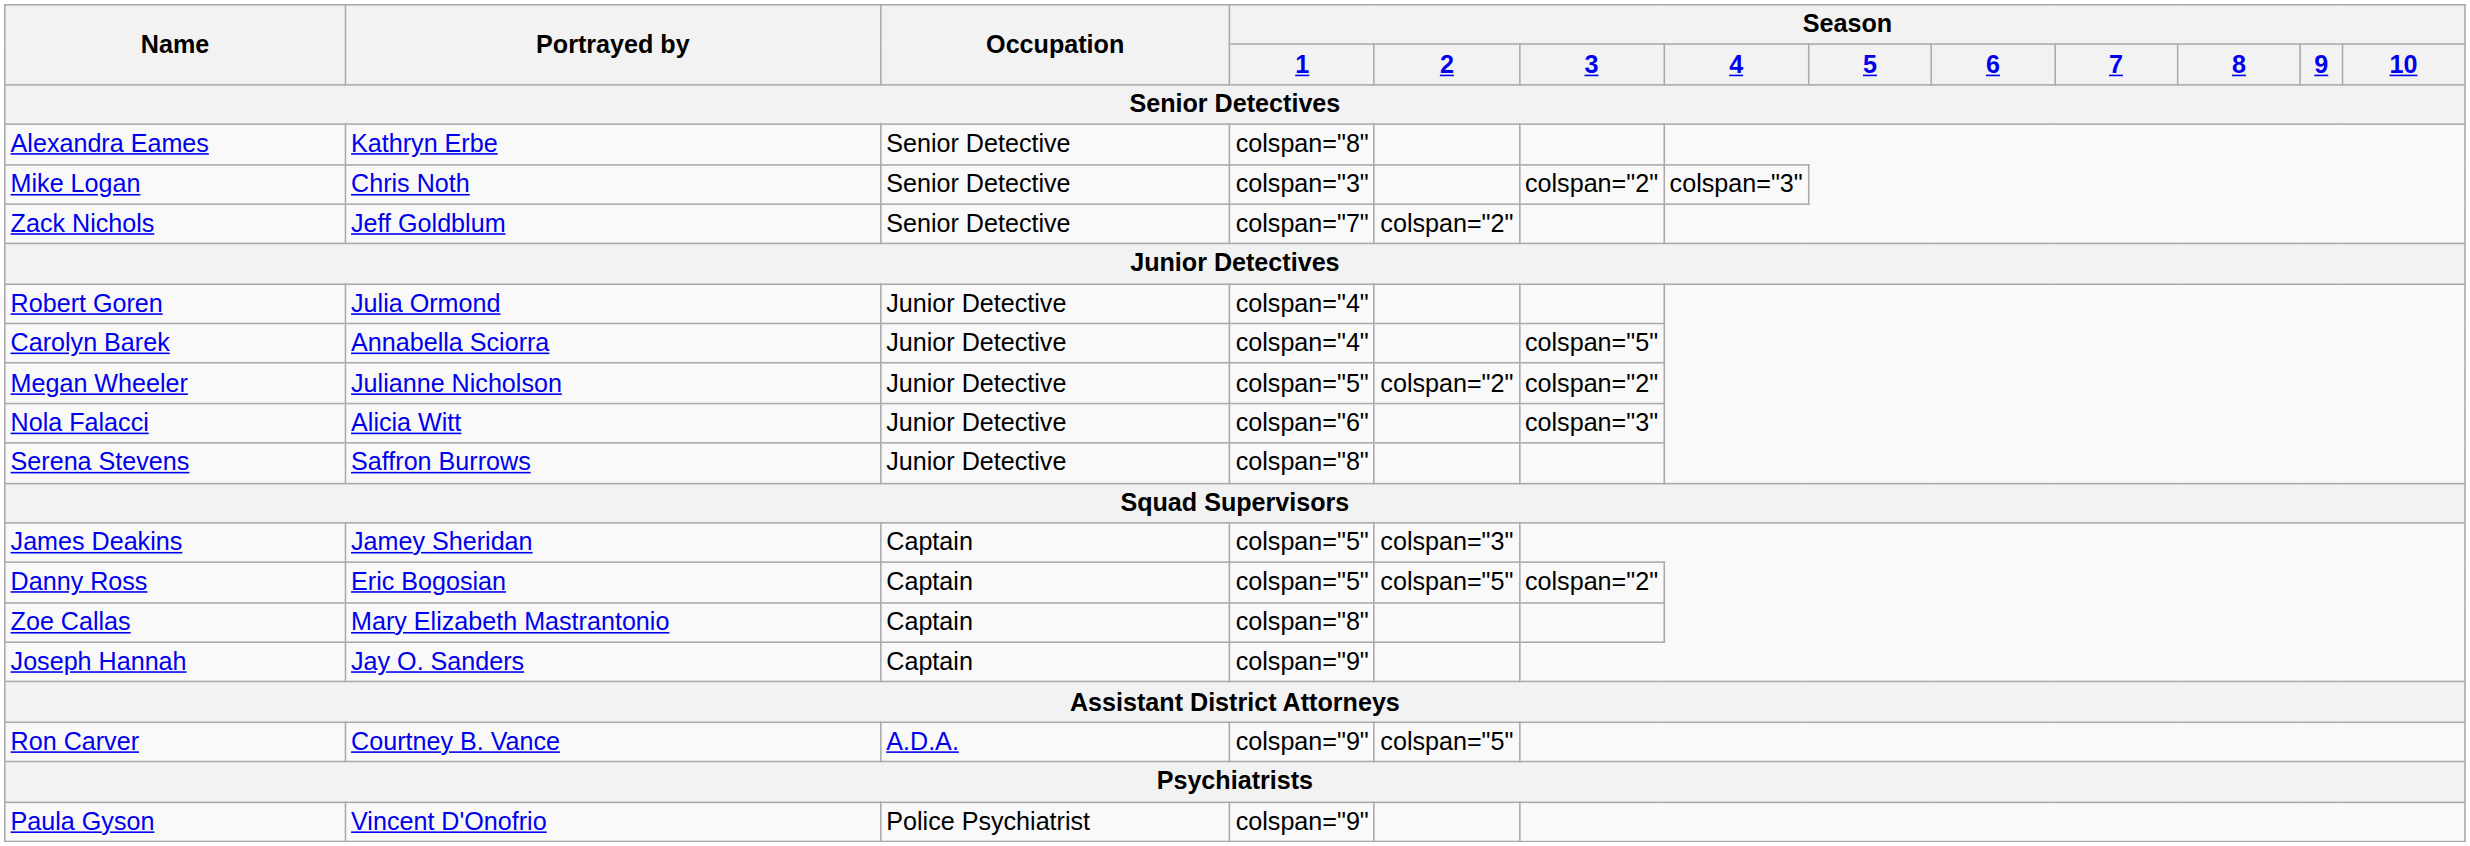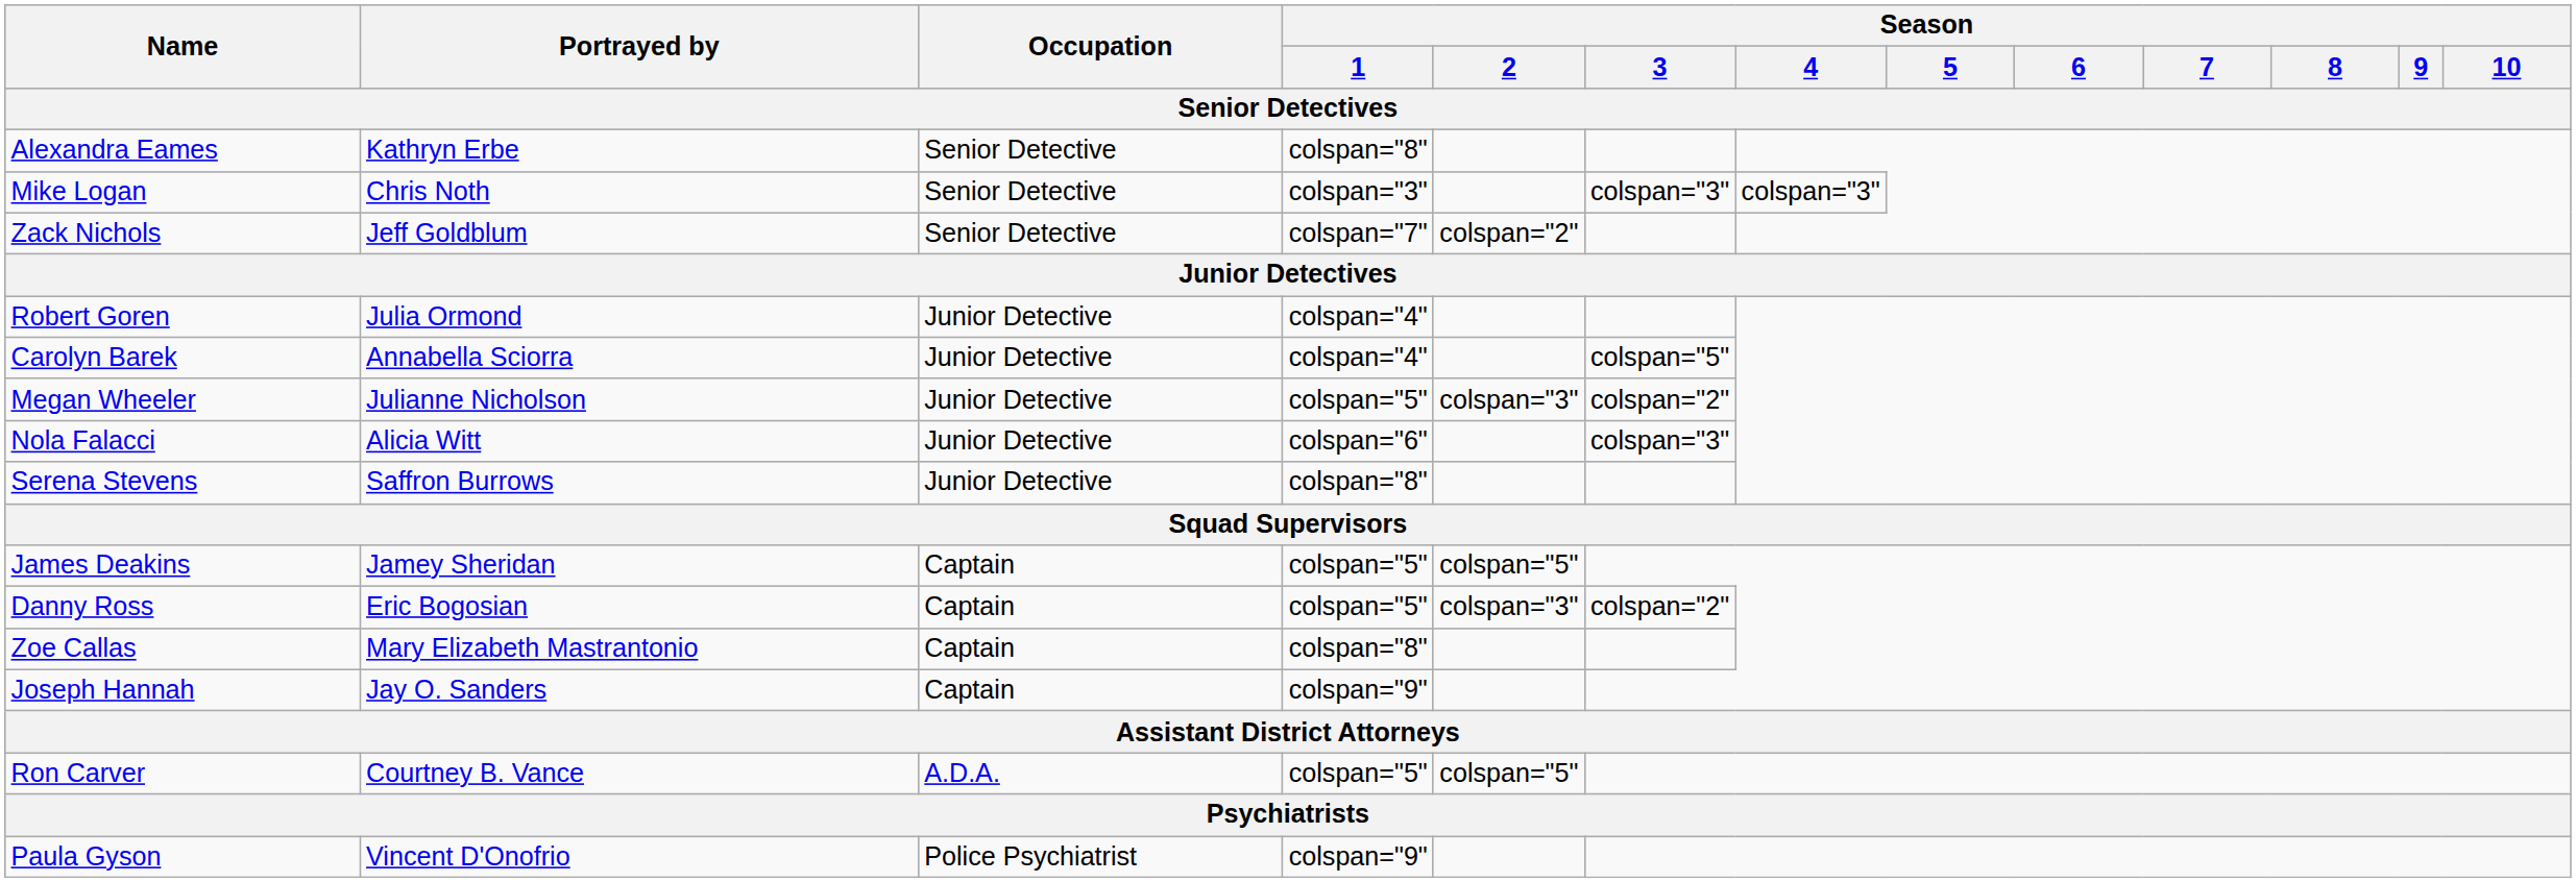Mike Logan | Season / 3: colspan="2" -> colspan="3"
Megan Wheeler | Season / 2: colspan="2" -> colspan="3"
James Deakins | Season / 2: colspan="3" -> colspan="5"
Danny Ross | Season / 2: colspan="5" -> colspan="3"
Ron Carver | Season / 1: colspan="9" -> colspan="5"
